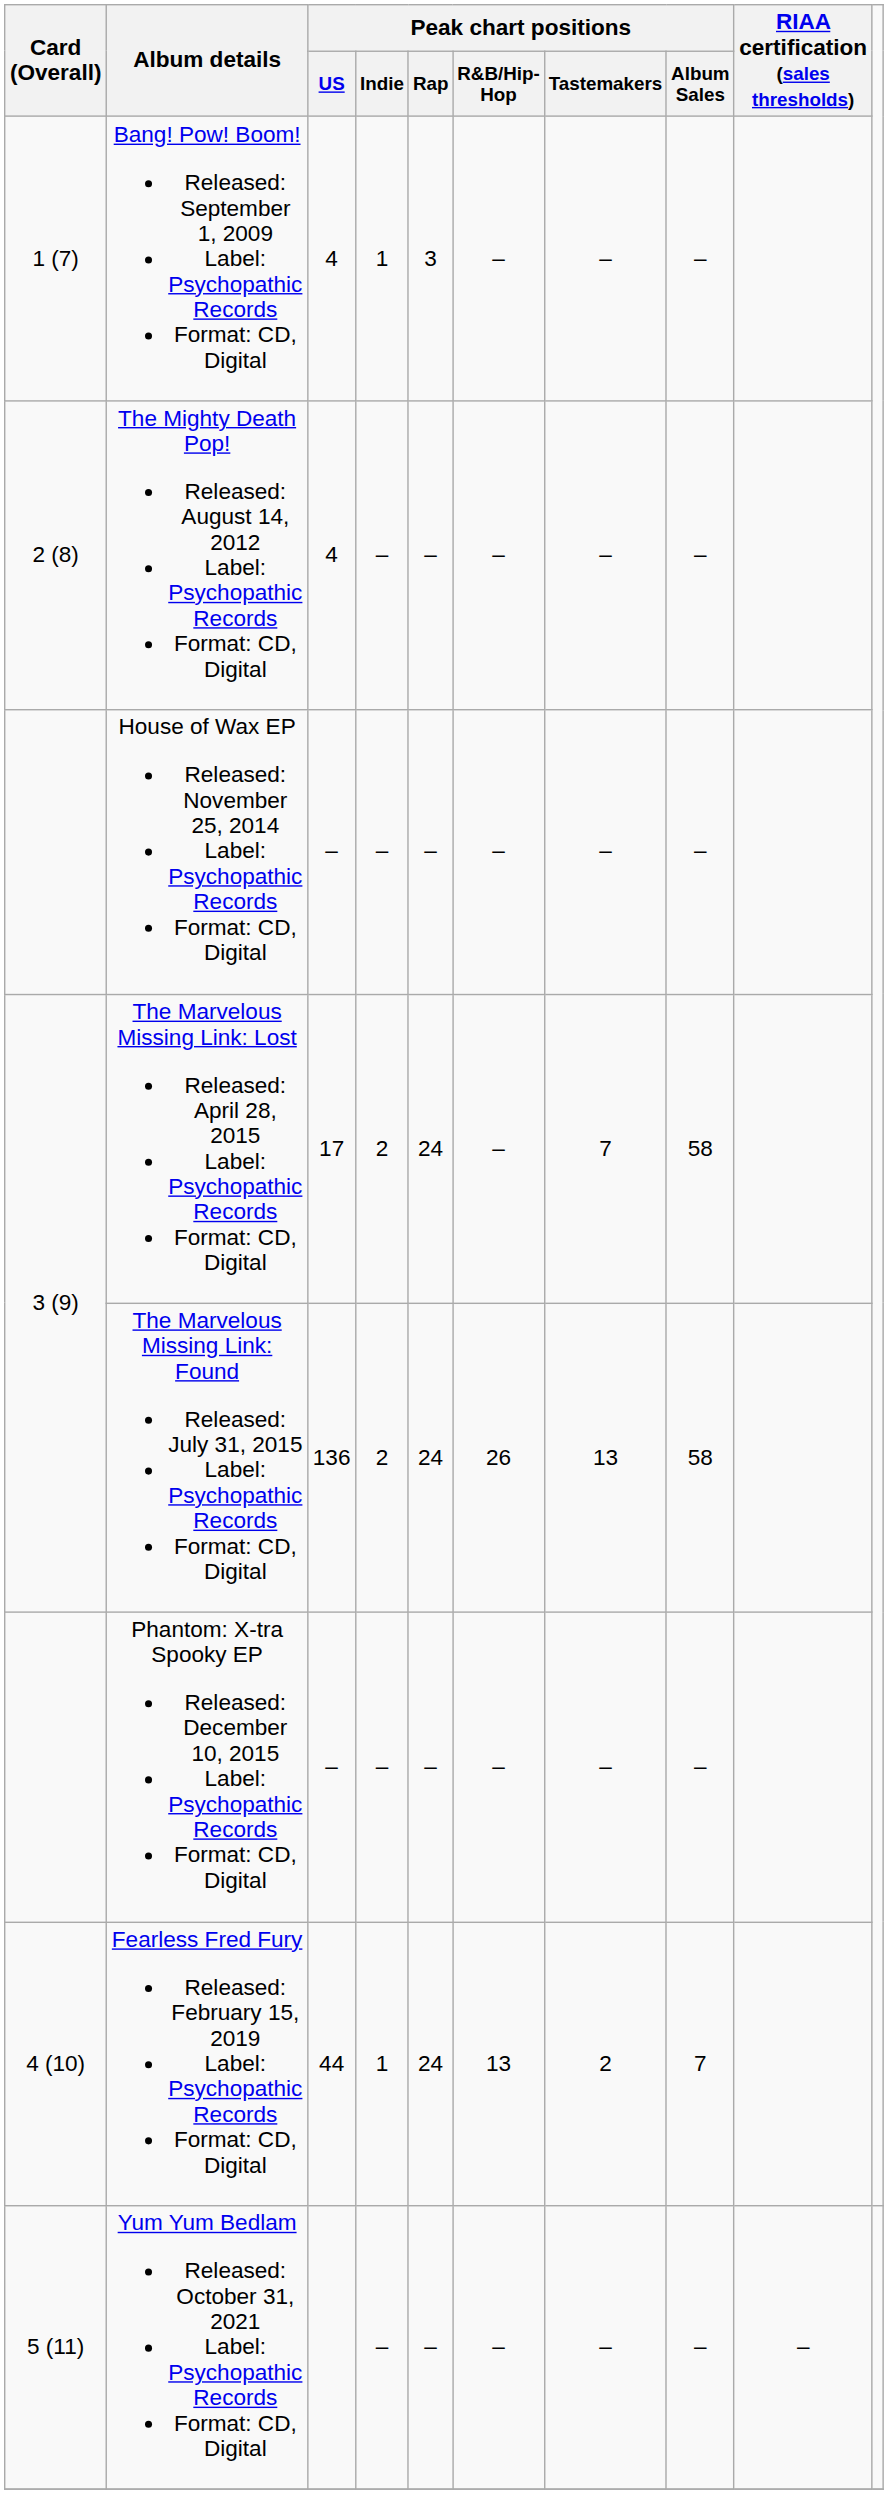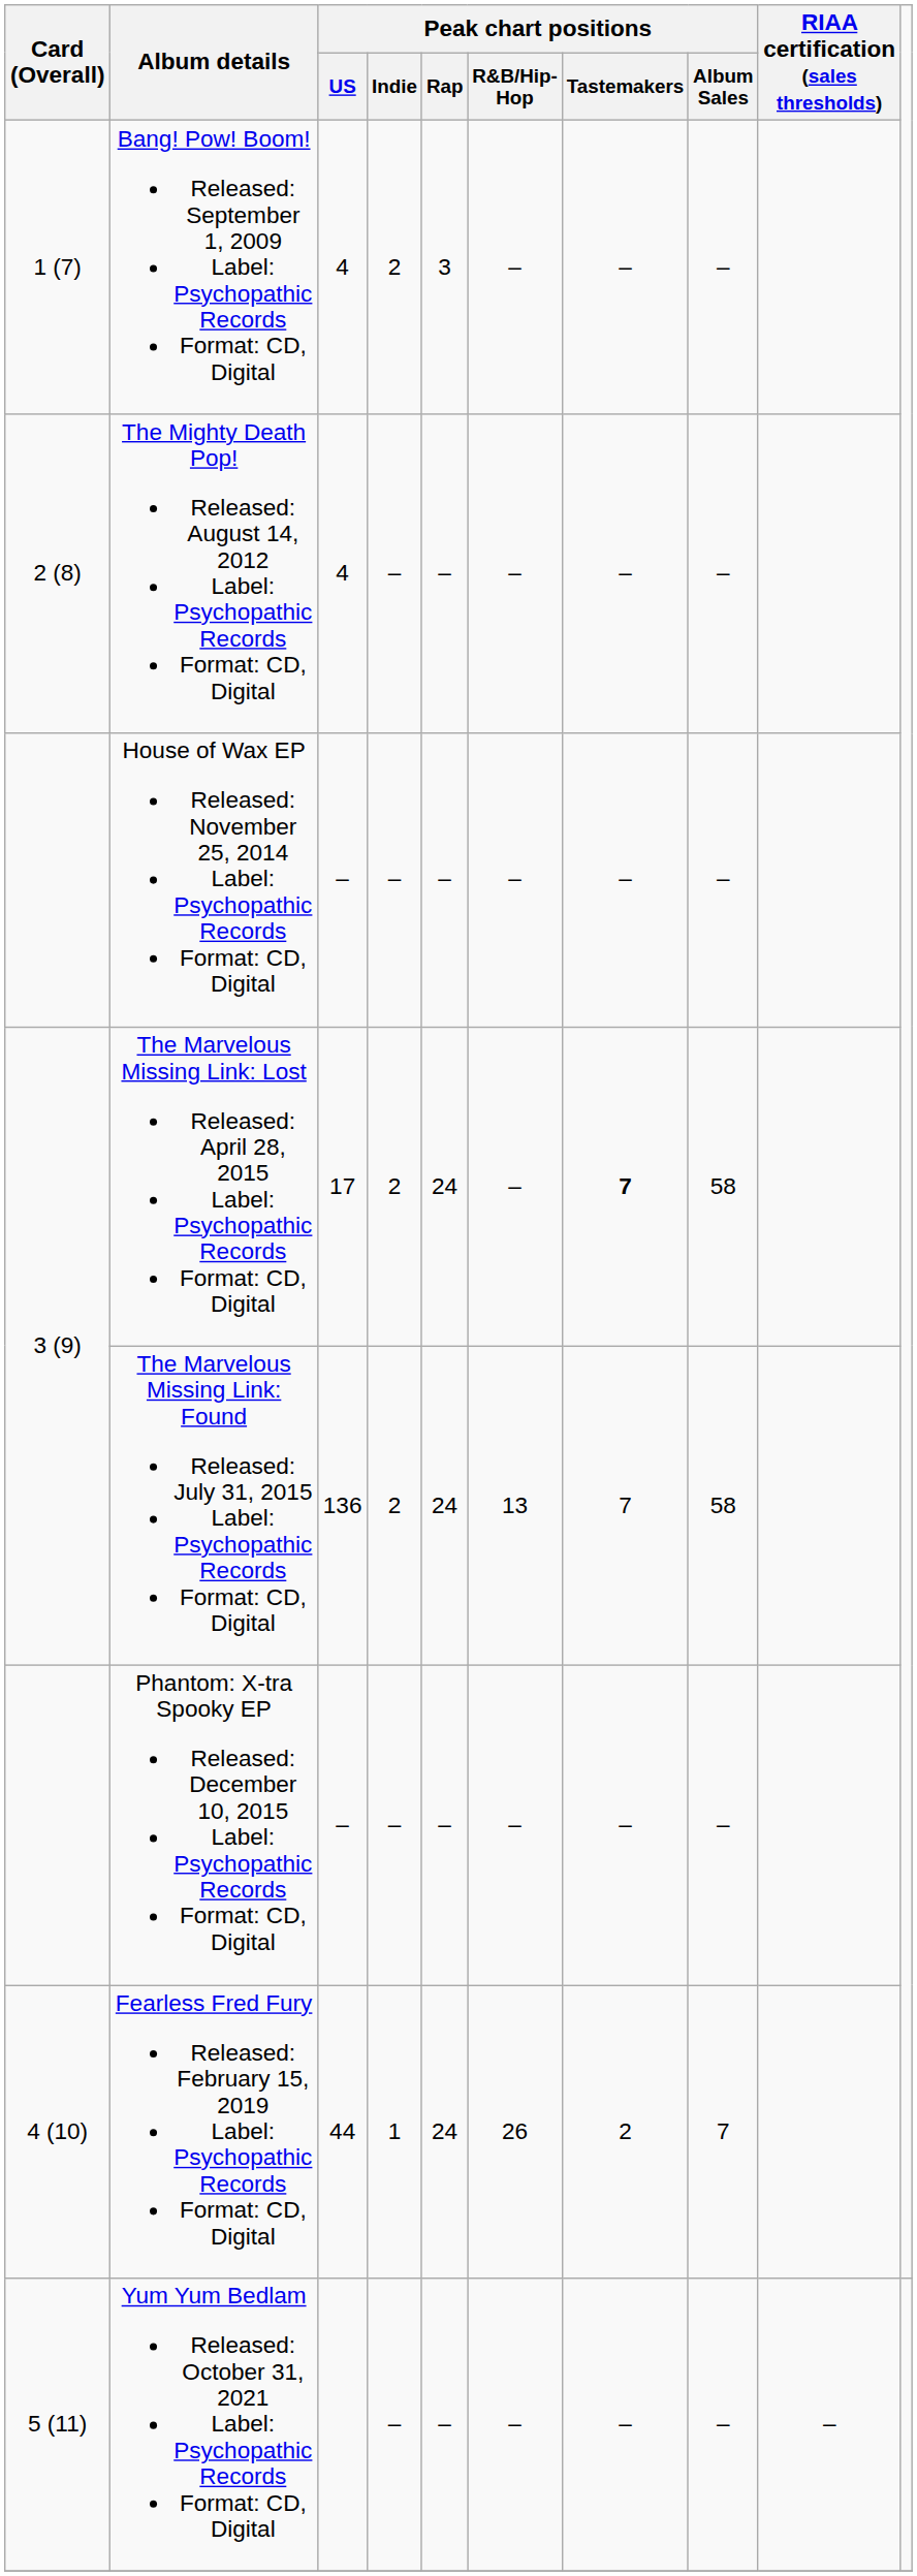row 3 | Peak chart positions / Indie: 1 -> 2
row 6 | Peak chart positions / Tastemakers: normal -> bold
row 7 | Peak chart positions / R&B/Hip-Hop: 26 -> 13
row 7 | Peak chart positions / Tastemakers: 13 -> 7
row 9 | Peak chart positions / R&B/Hip-Hop: 13 -> 26
